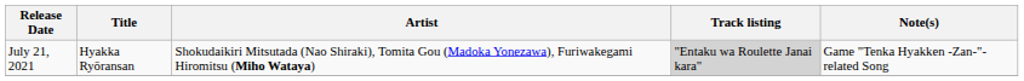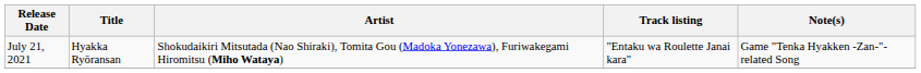July 21, 2021 | Track listing: lightgrey background -> no background
